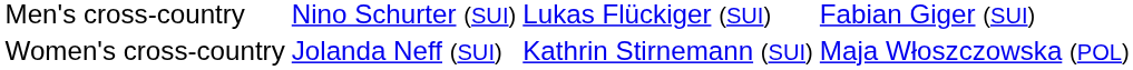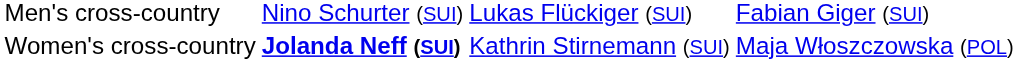Women's cross-country | column 2: normal -> bold
